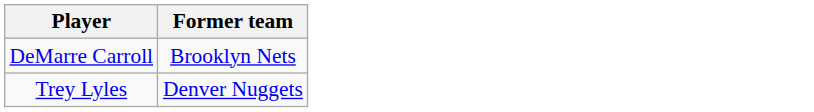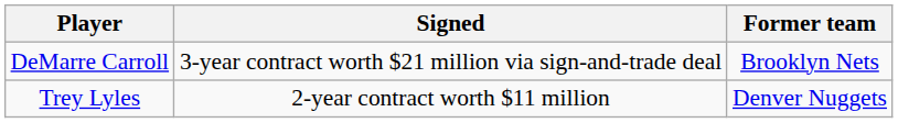+ column: Signed | 3-year contract worth $21 million via sign-and-trade deal | 2-year contract worth $11 million
